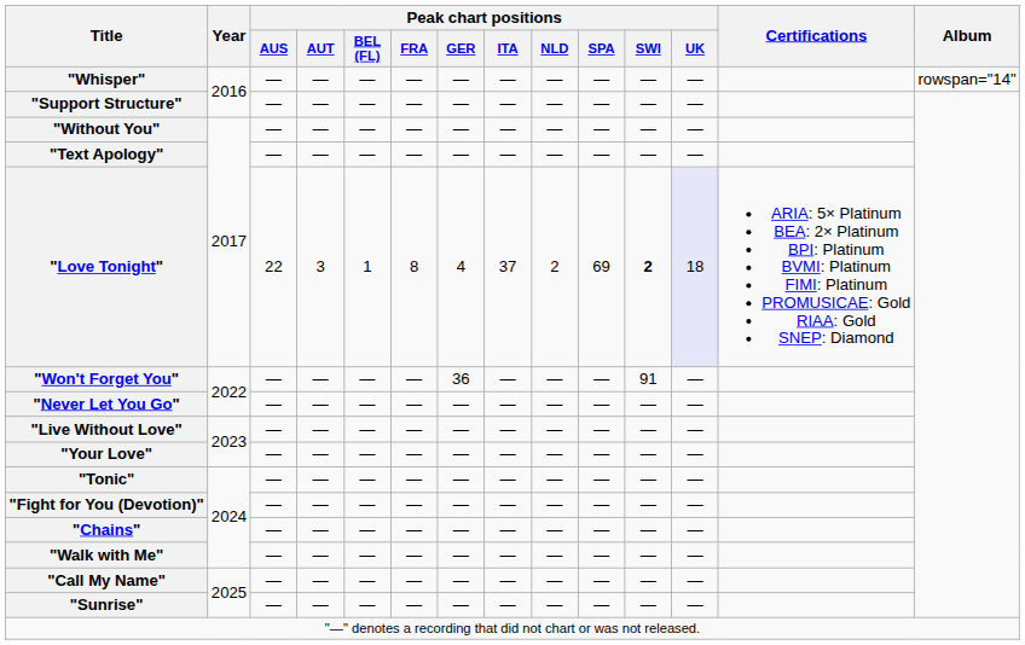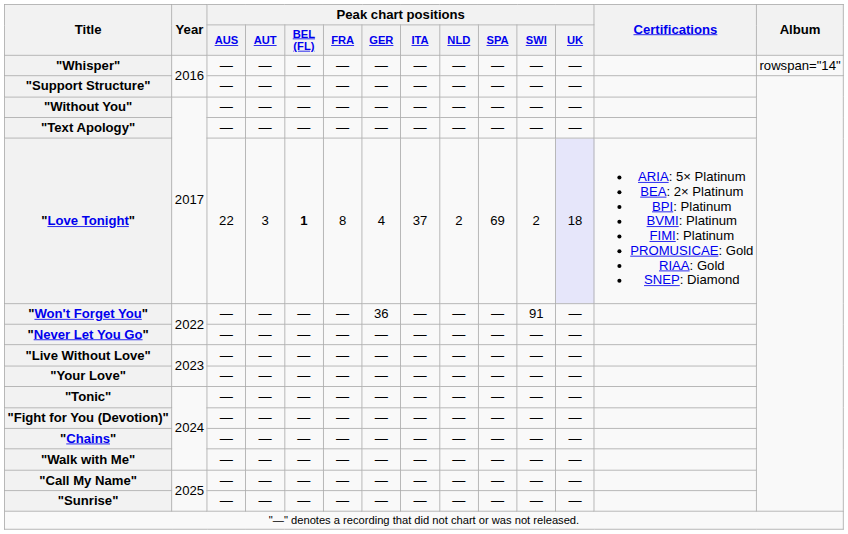"Love Tonight" | Peak chart positions / BEL (FL): normal -> bold
"Love Tonight" | Peak chart positions / SWI: bold -> normal
